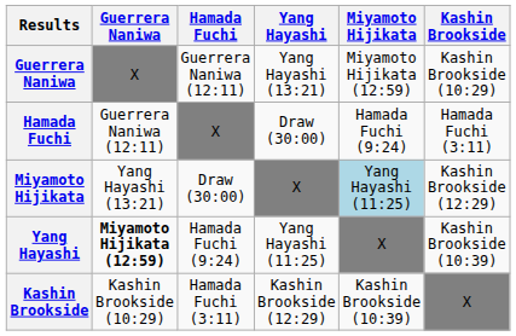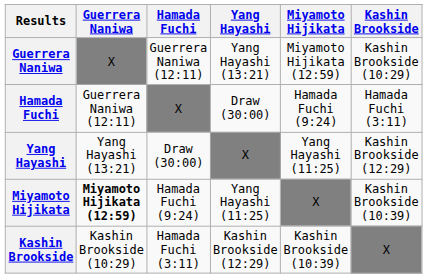row 4 | Results: Miyamoto Hijikata -> Yang Hayashi
row 4 | Miyamoto Hijikata: lightblue background -> no background
row 5 | Results: Yang Hayashi -> Miyamoto Hijikata
